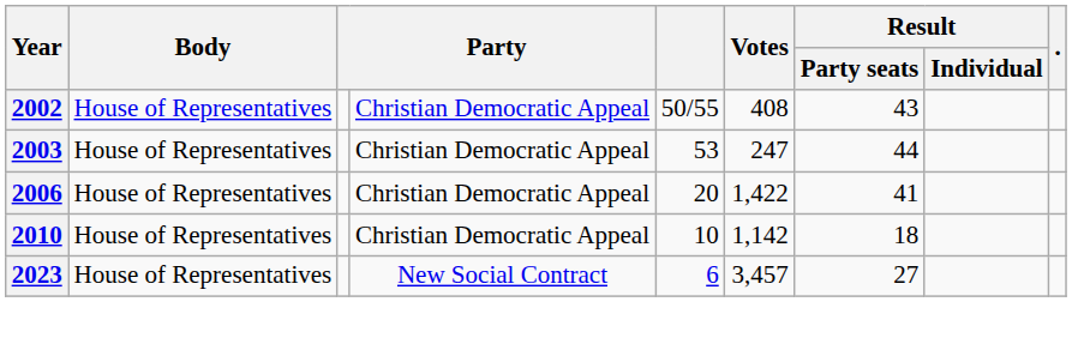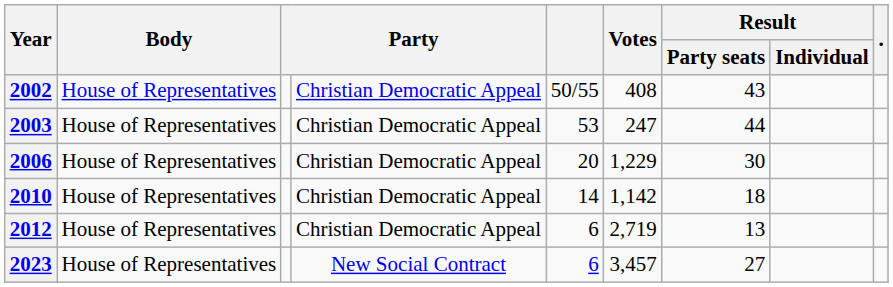2006 | Votes: 1,422 -> 1,229
2006 | Result / Party seats: 41 -> 30
2010 | column 5: 10 -> 14
+ row: 2012 | House of Representatives | Christian Democratic Appeal | 6 | 2,719 | 13
